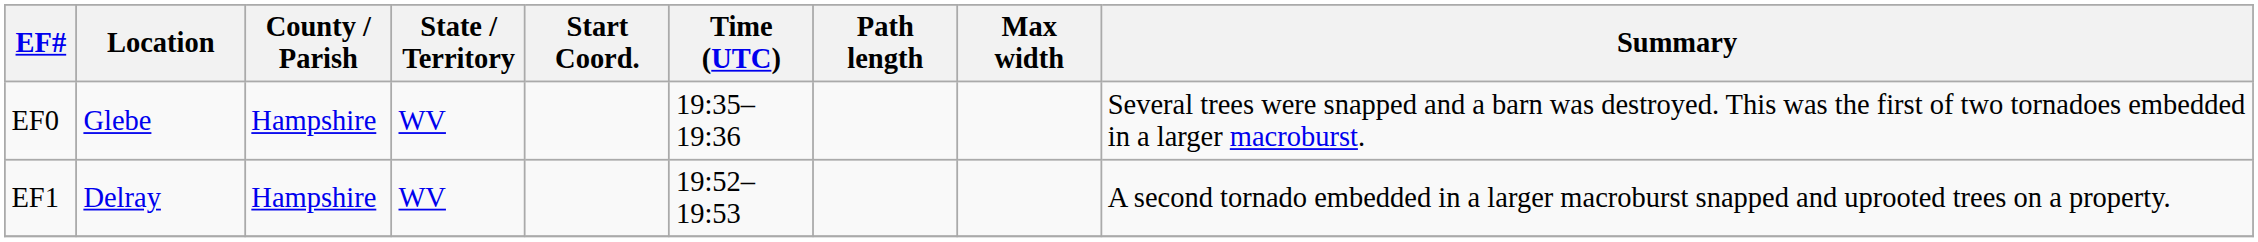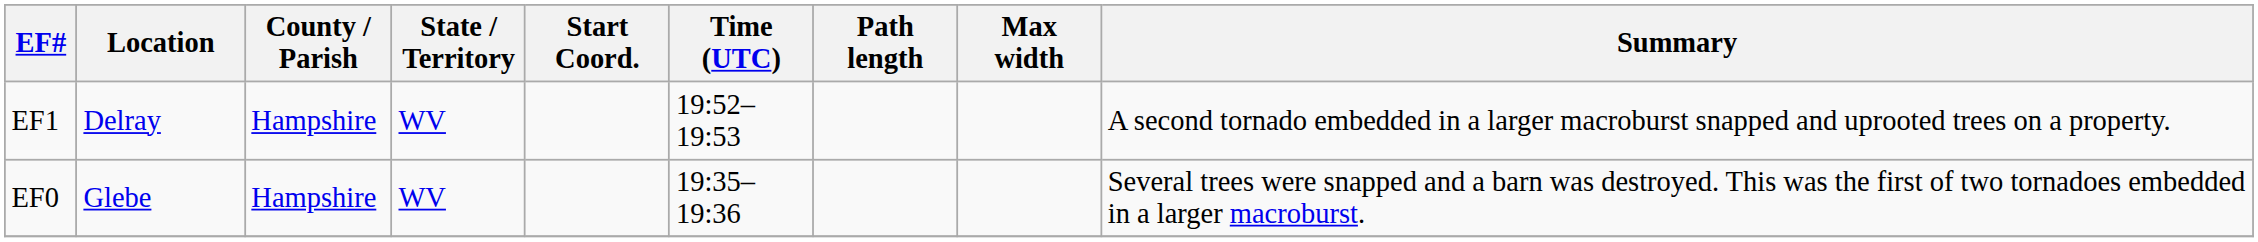rows swapped: EF0 <-> EF1
